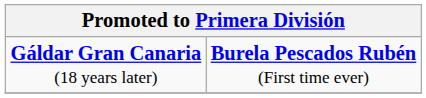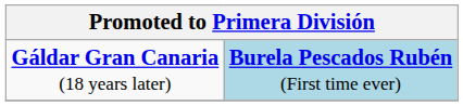Gáldar Gran Canaria (18 years later) | column 2: no background -> lightblue background
